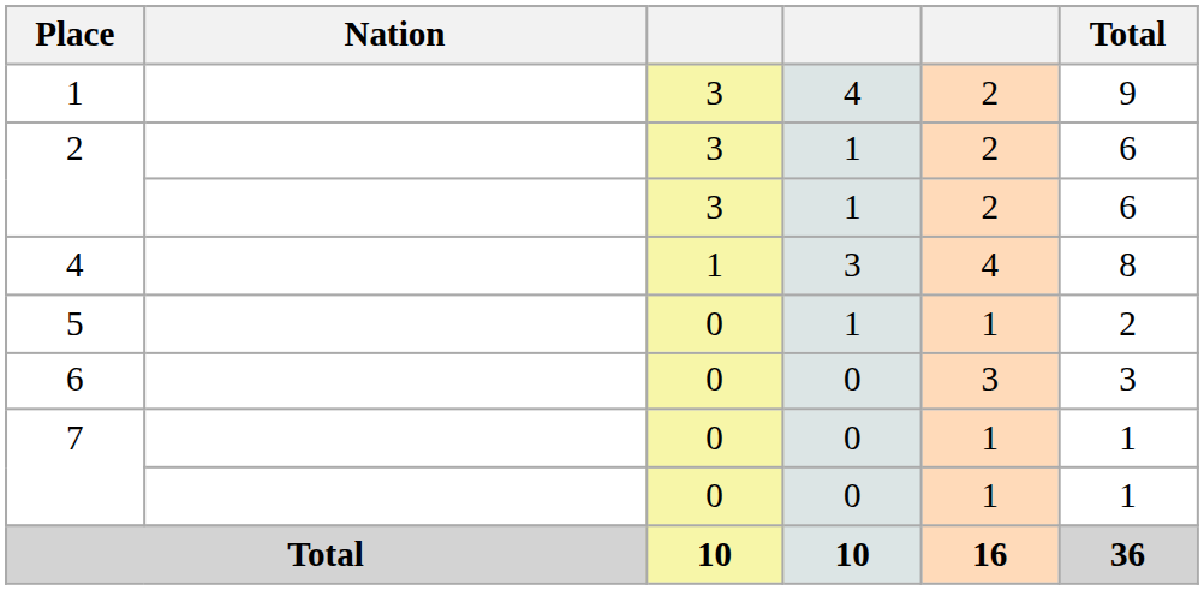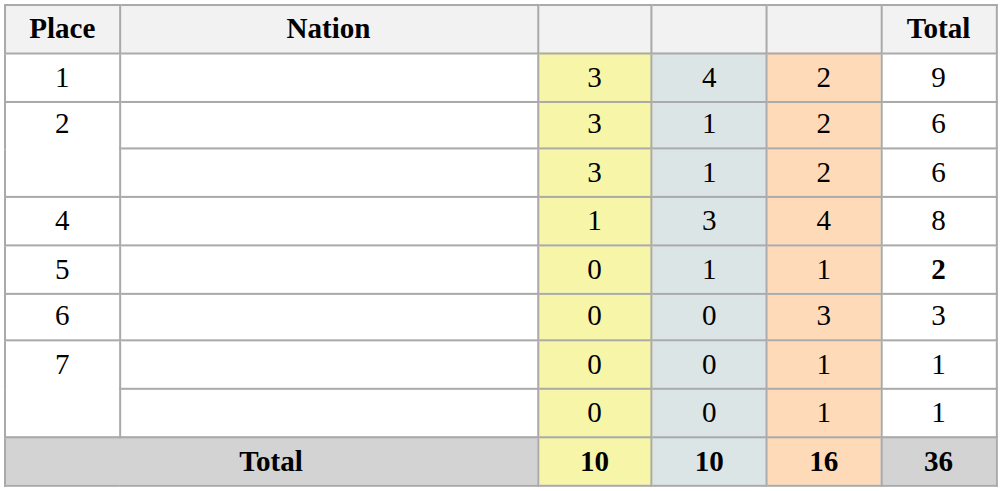5 | Total: normal -> bold
